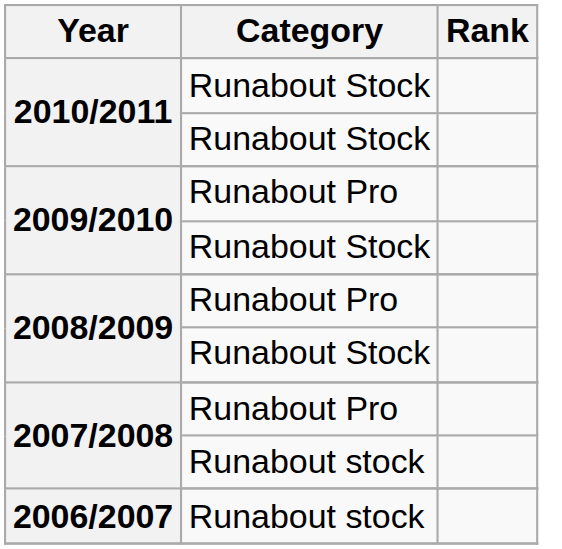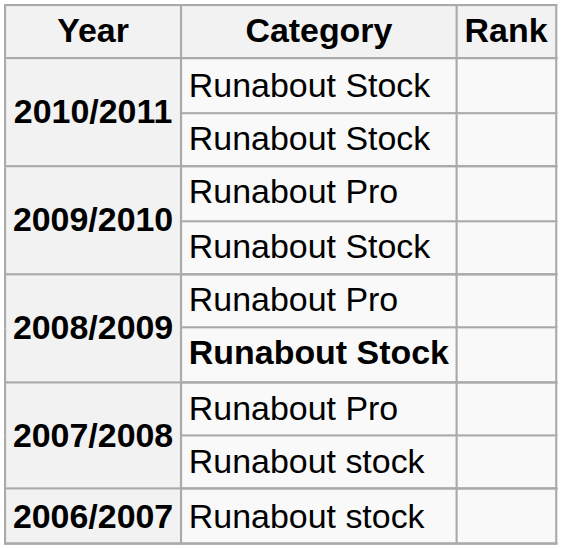2008/2009 / Runabout Stock | Category: normal -> bold
